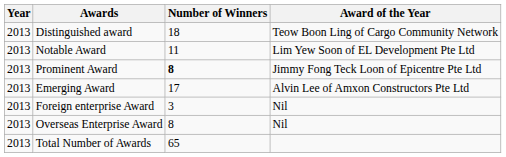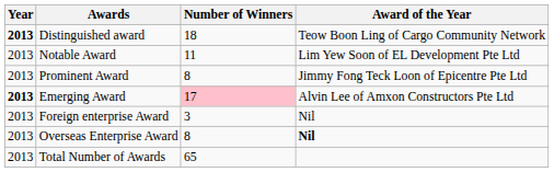Distinguished award | Year: normal -> bold
Prominent Award | Number of Winners: bold -> normal
Emerging Award | Year: normal -> bold
Emerging Award | Number of Winners: no background -> pink background
Overseas Enterprise Award | Award of the Year: normal -> bold
